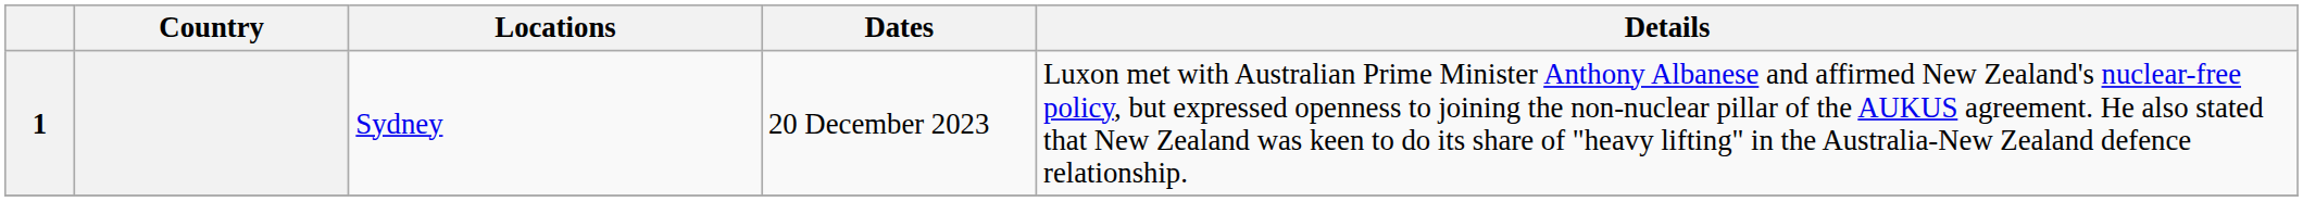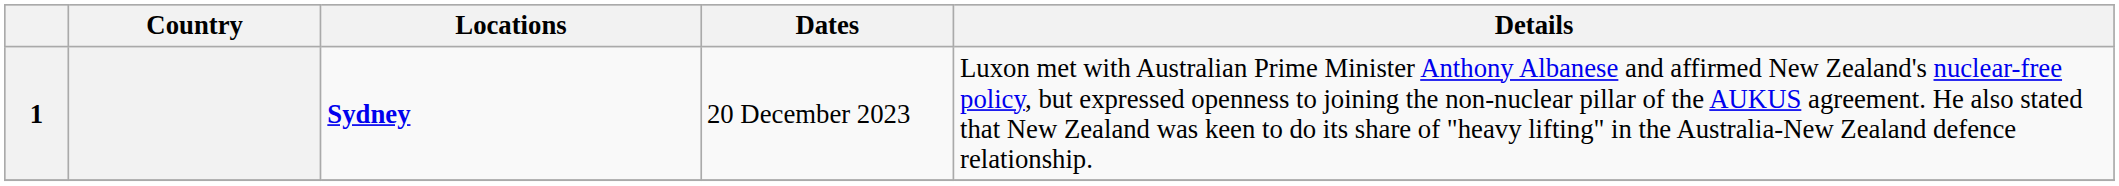1 | Locations: normal -> bold
